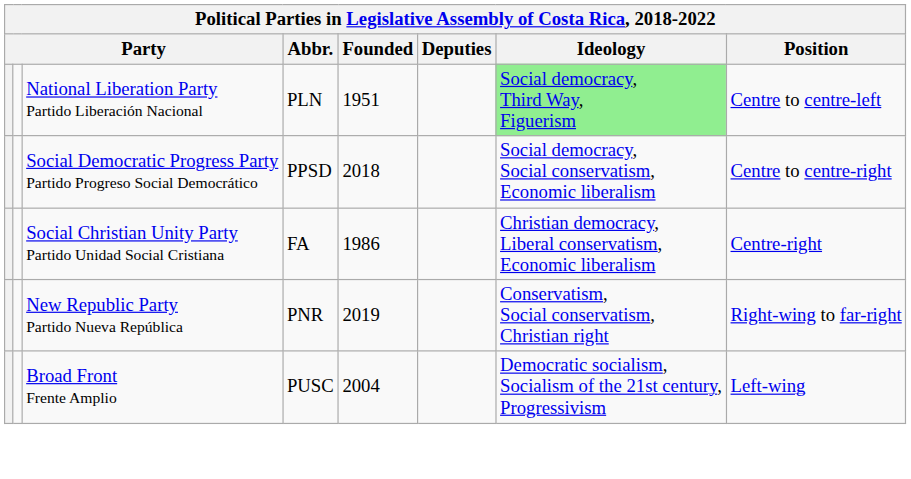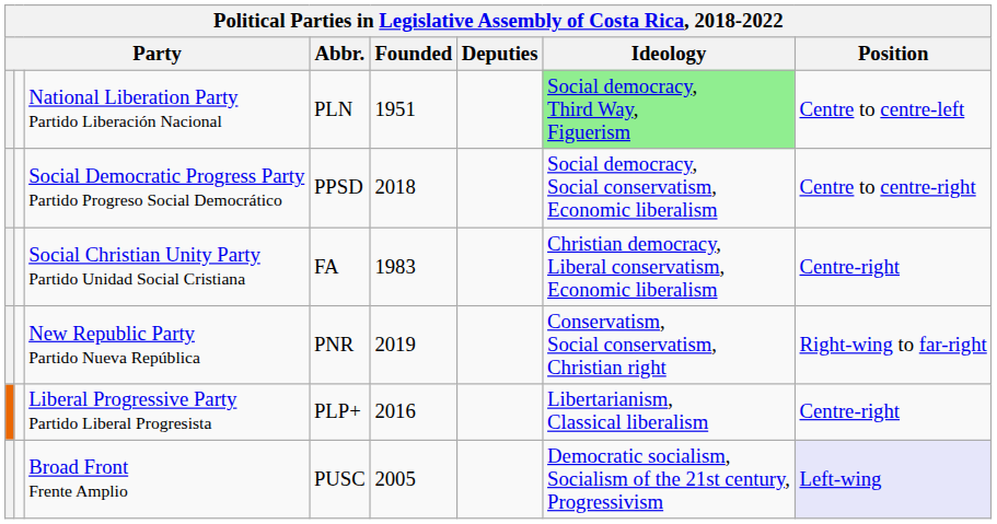Social Christian Unity Party Partido Unidad Social Cristiana | Founded: 1986 -> 1983
+ row: Liberal Progressive Party Partido Liberal Progresista | PLP+ | 2016 | Libertarianism, Classical liberalism | Centre-right
Broad Front Frente Amplio | Founded: 2004 -> 2005
Broad Front Frente Amplio | Position: no background -> lavender background
